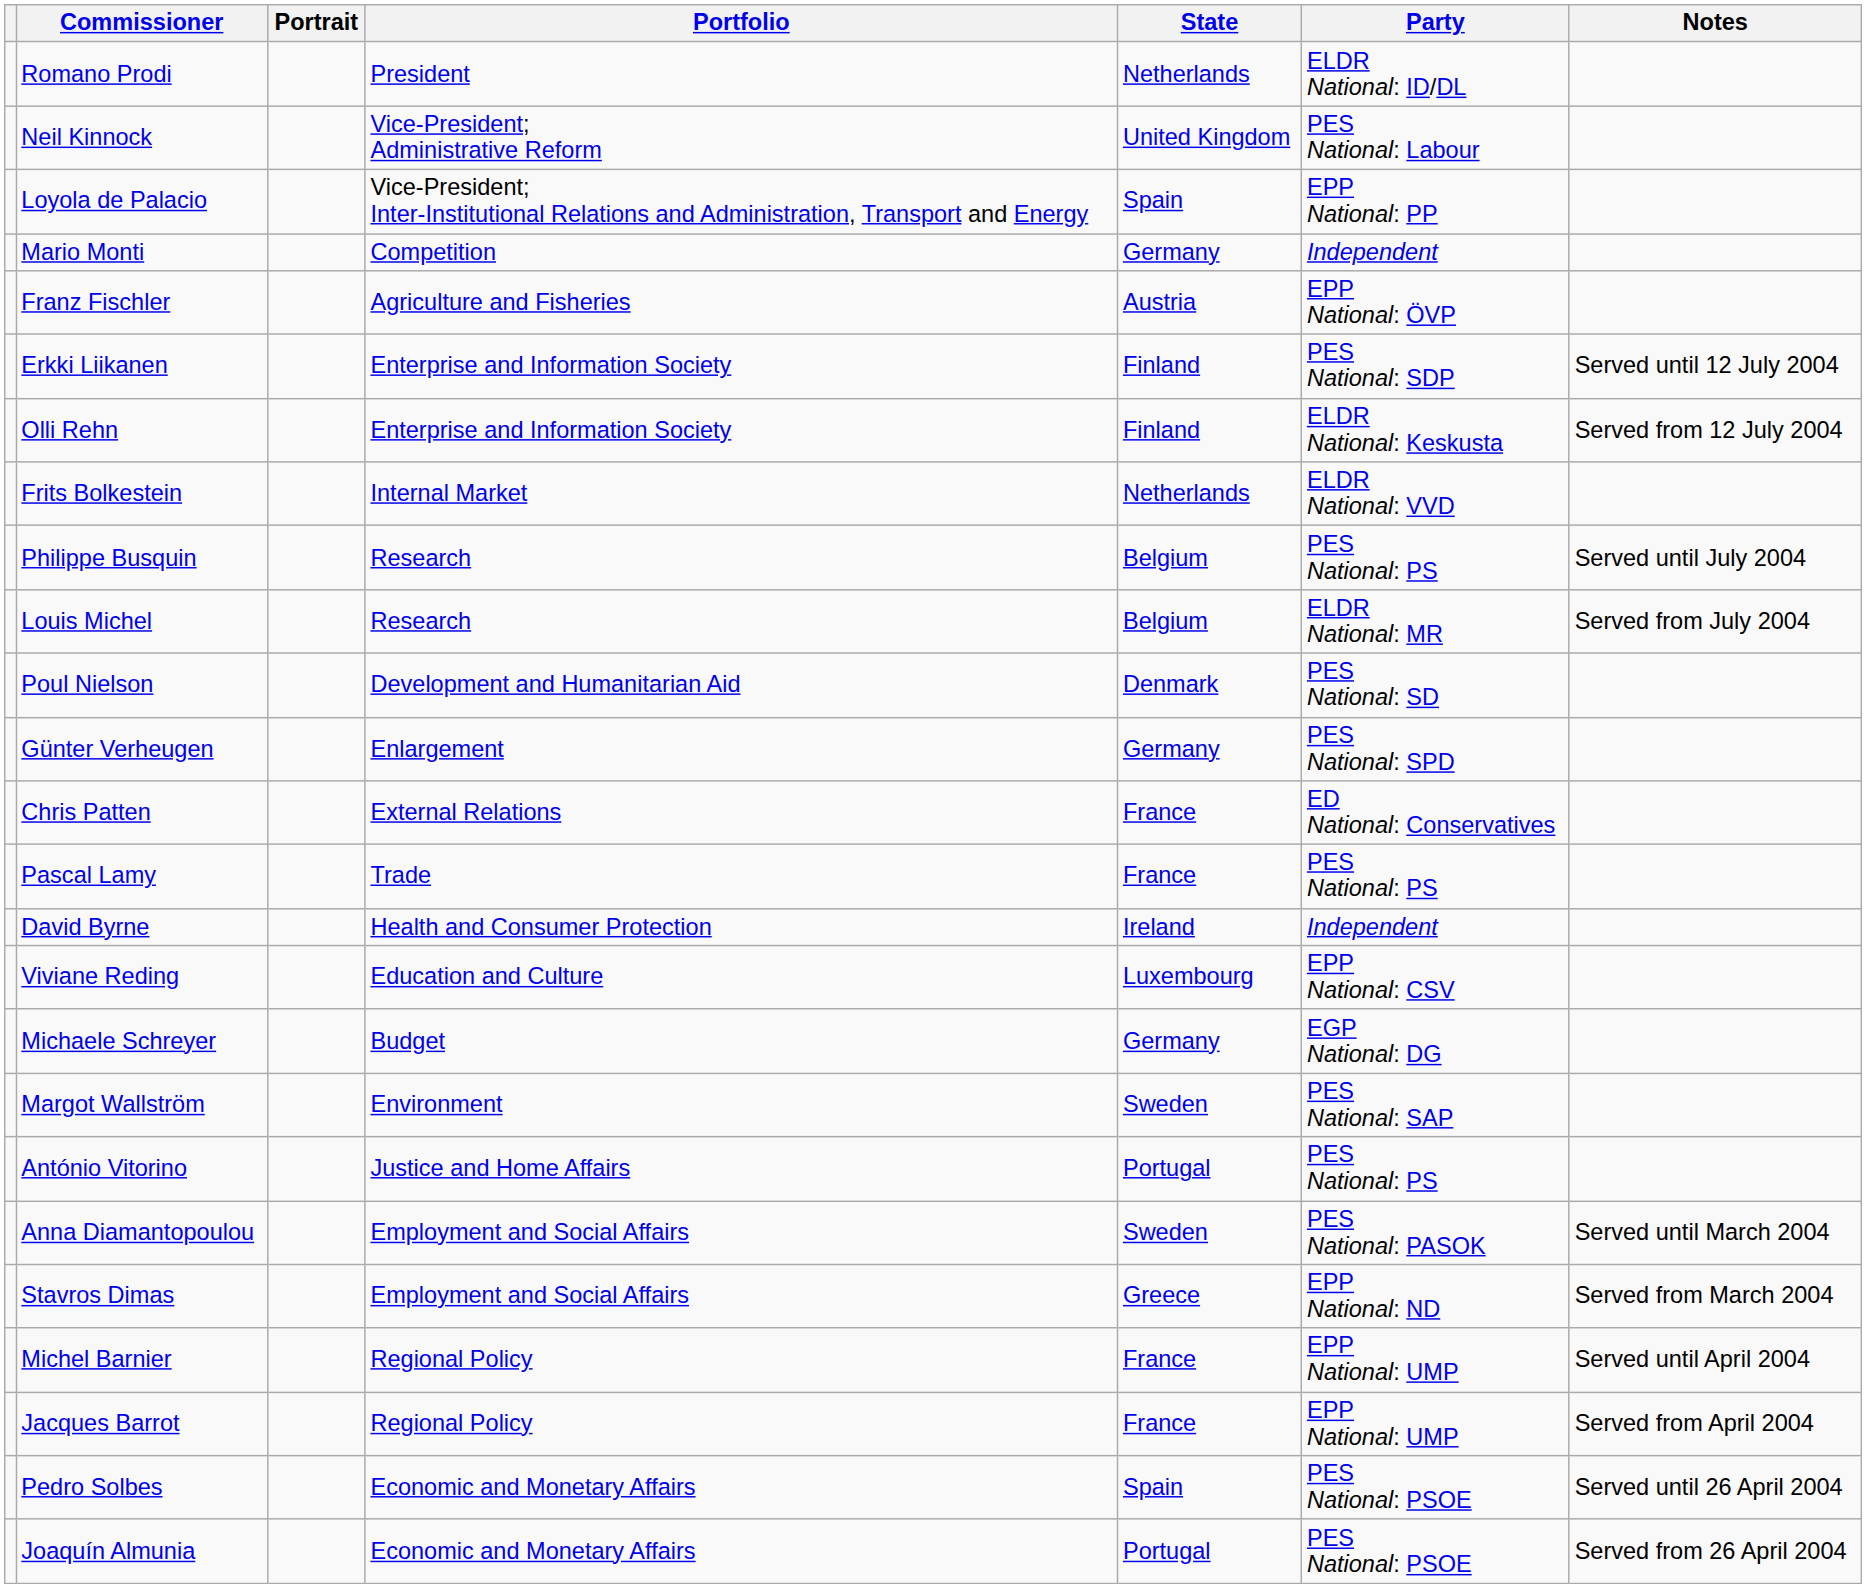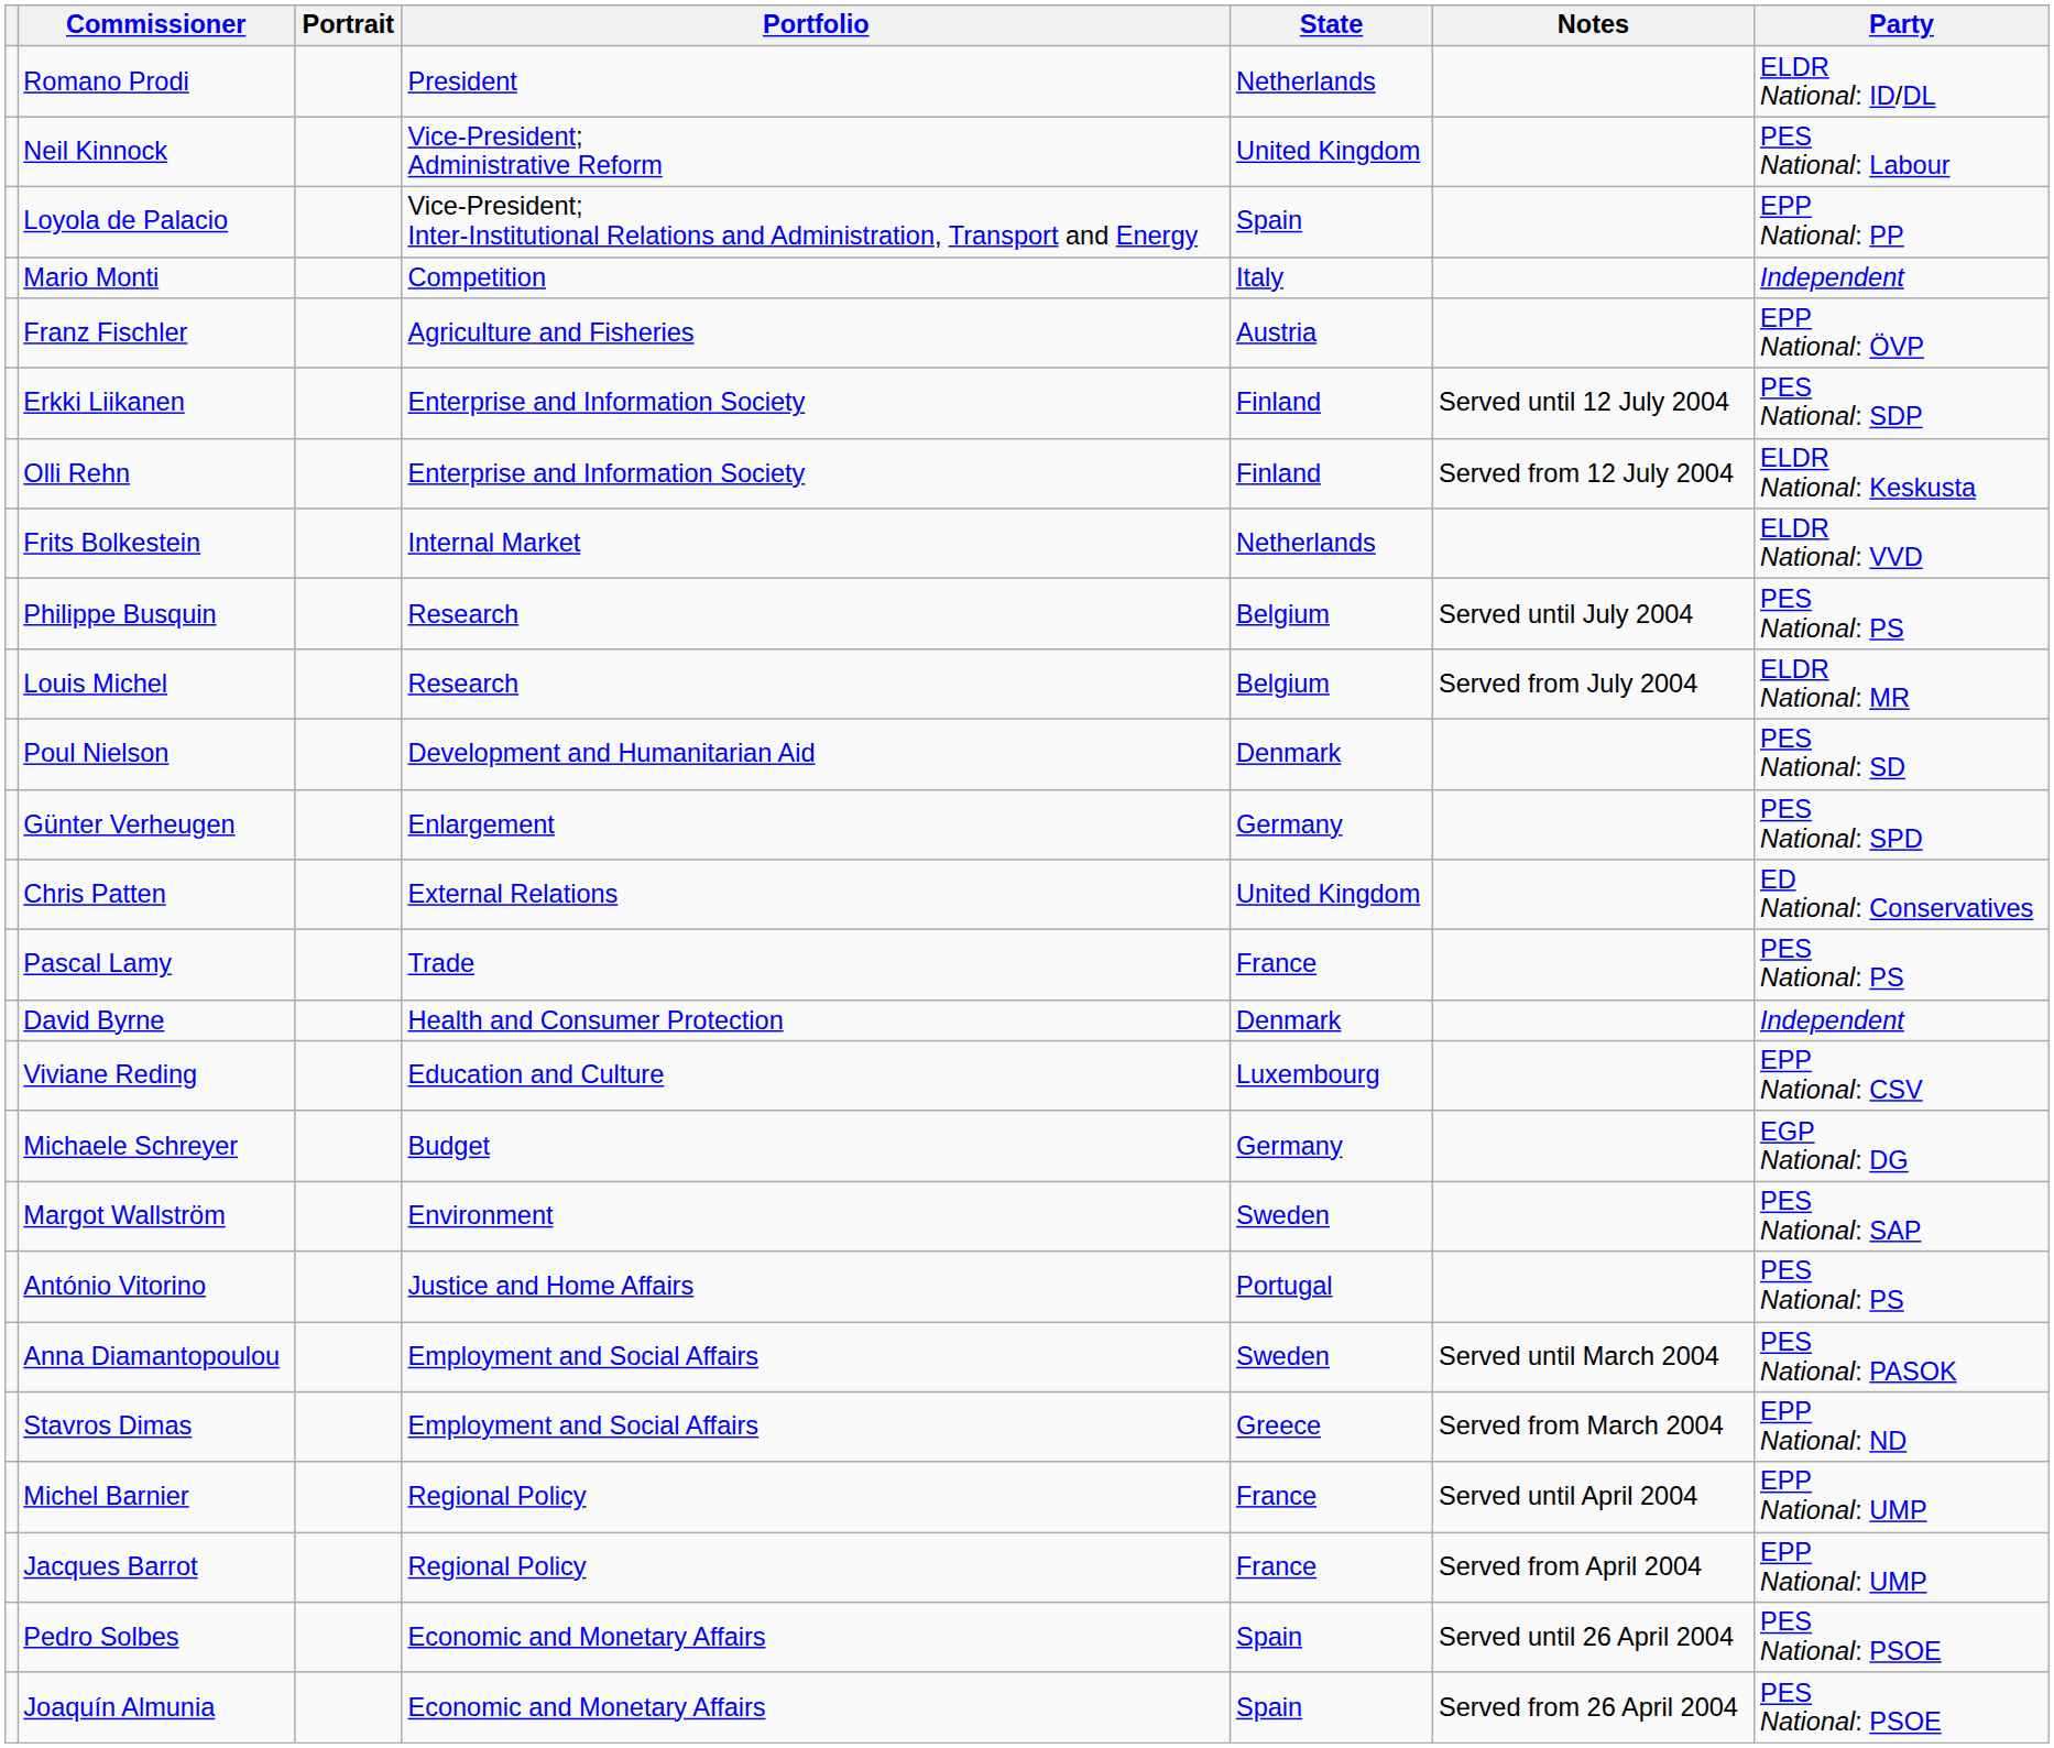columns swapped: Party <-> Notes
Mario Monti | State: Germany -> Italy
Chris Patten | State: France -> United Kingdom
David Byrne | State: Ireland -> Denmark
Joaquín Almunia | State: Portugal -> Spain
